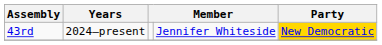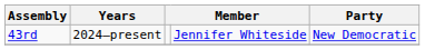43rd | Party: gold background -> no background
